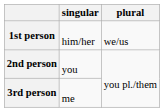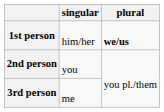1st person | plural: normal -> bold
